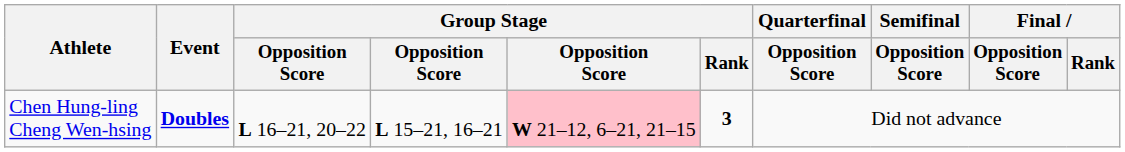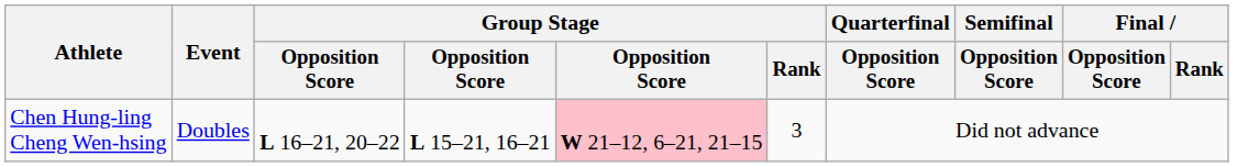Chen Hung-ling Cheng Wen-hsing | Event: bold -> normal
Chen Hung-ling Cheng Wen-hsing | Group Stage / Rank: bold -> normal
